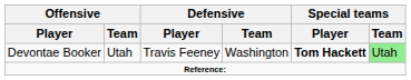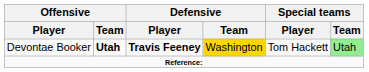Devontae Booker | Offensive / Team: normal -> bold
Devontae Booker | Defensive / Player: normal -> bold
Devontae Booker | Defensive / Team: no background -> gold background
Devontae Booker | Special teams / Player: bold -> normal
